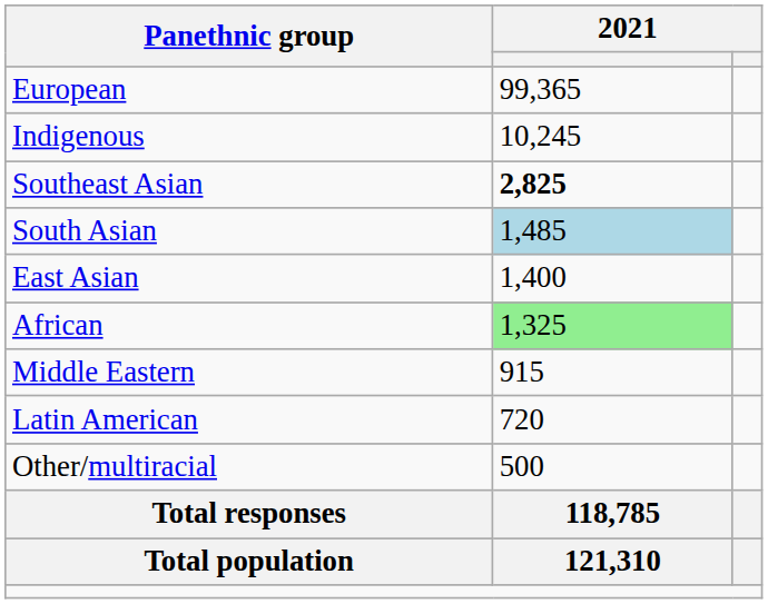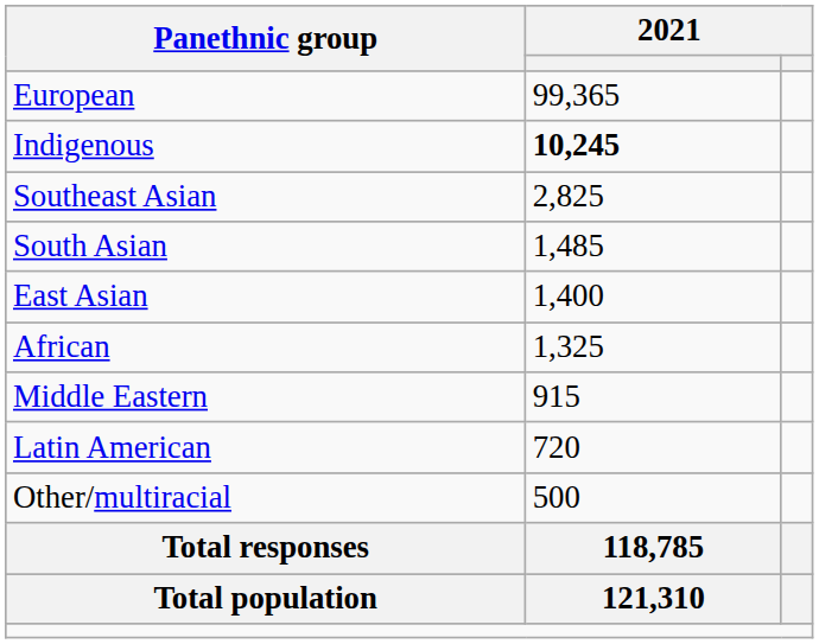Indigenous | column 2: normal -> bold
Southeast Asian | column 2: bold -> normal
South Asian | column 2: lightblue background -> no background
African | column 2: lightgreen background -> no background
